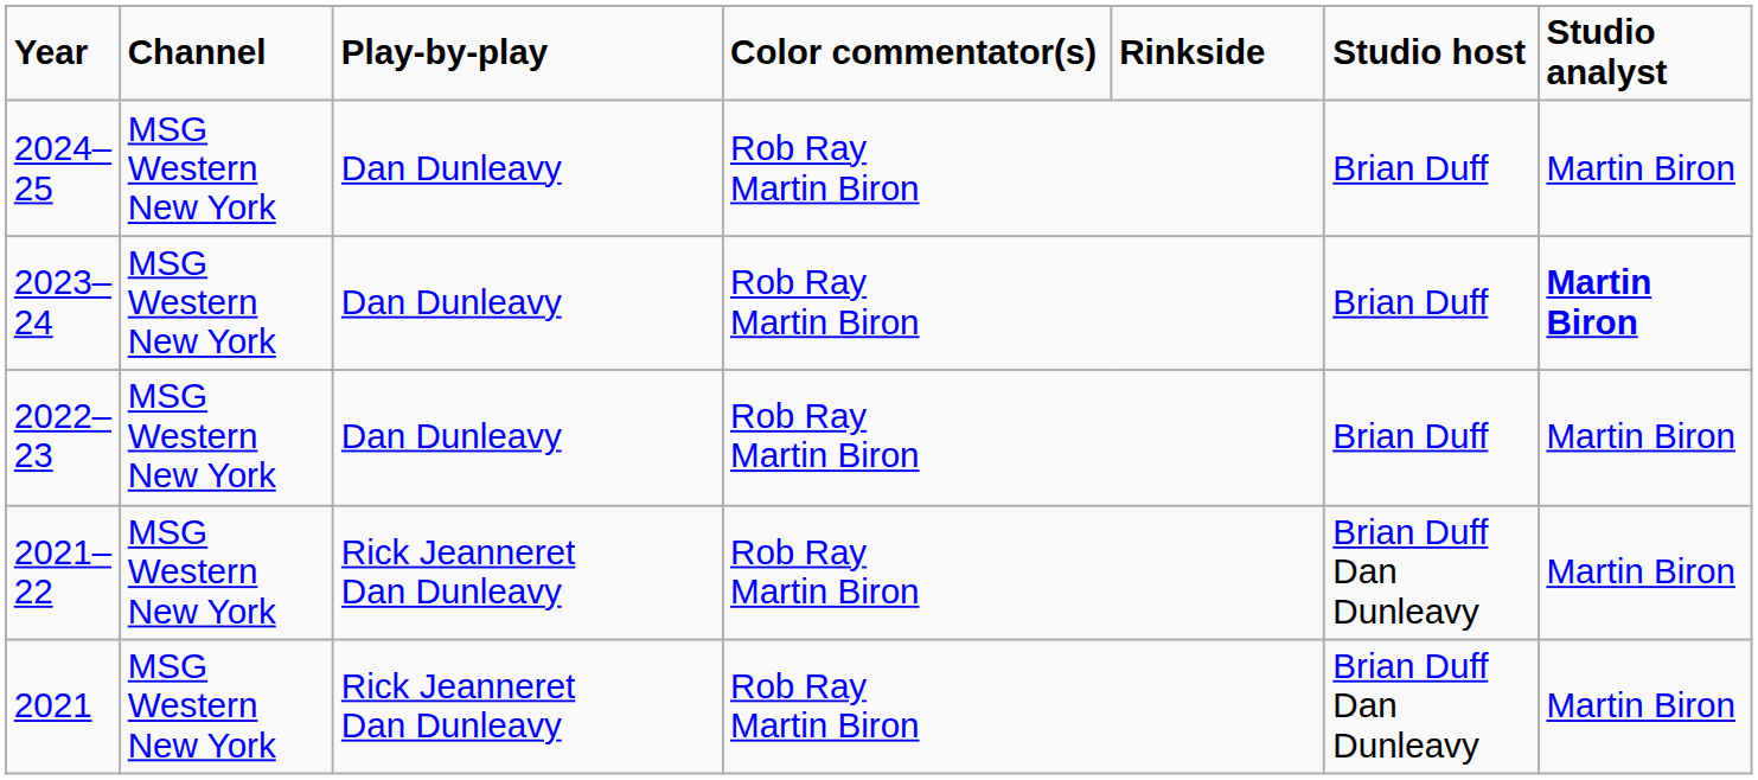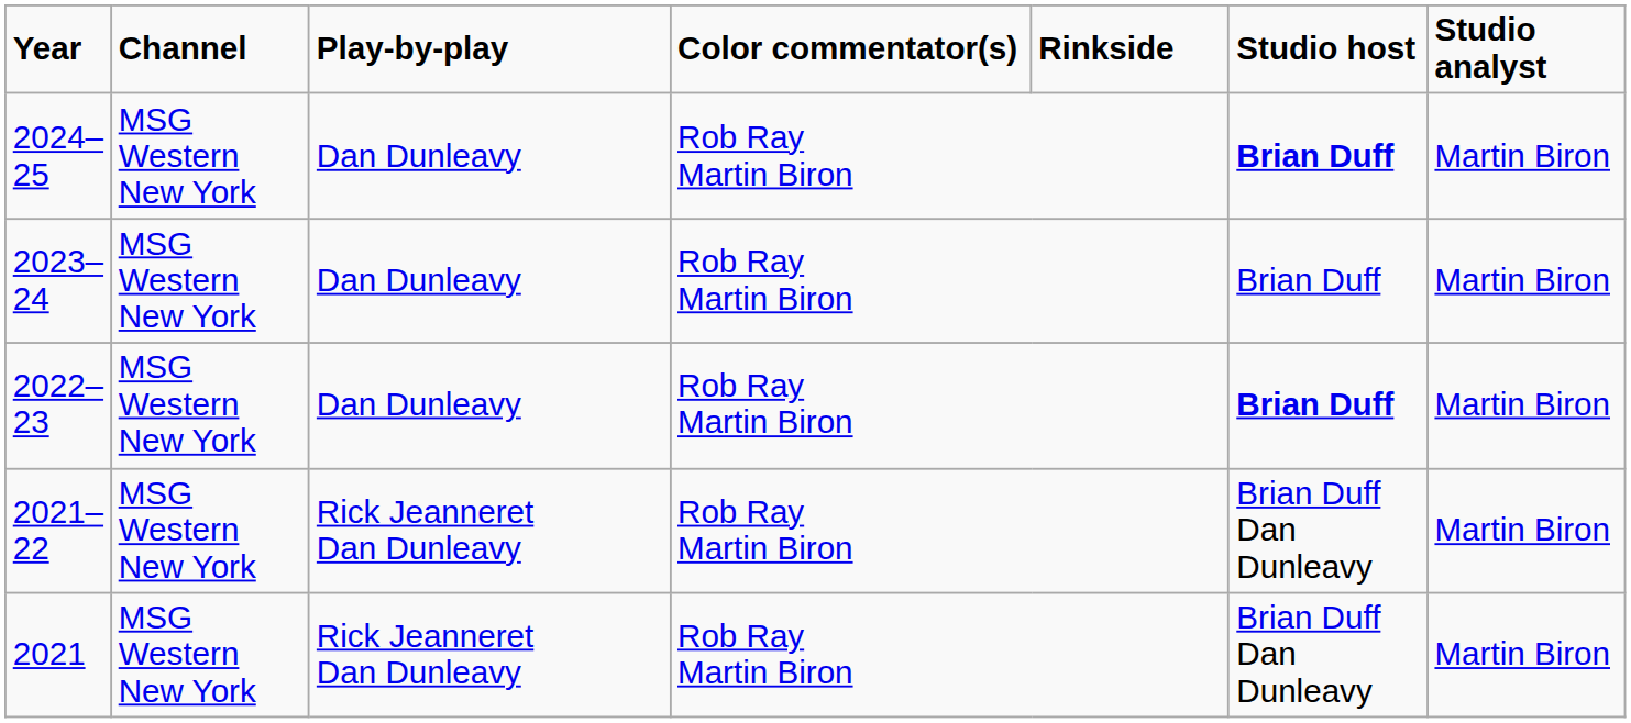2024–25 | Studio host: normal -> bold
2023–24 | Studio analyst: bold -> normal
2022–23 | Studio host: normal -> bold
